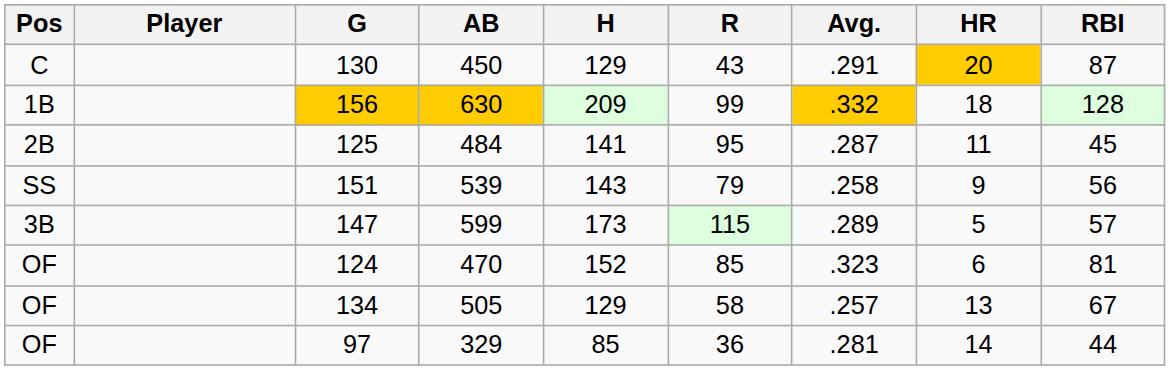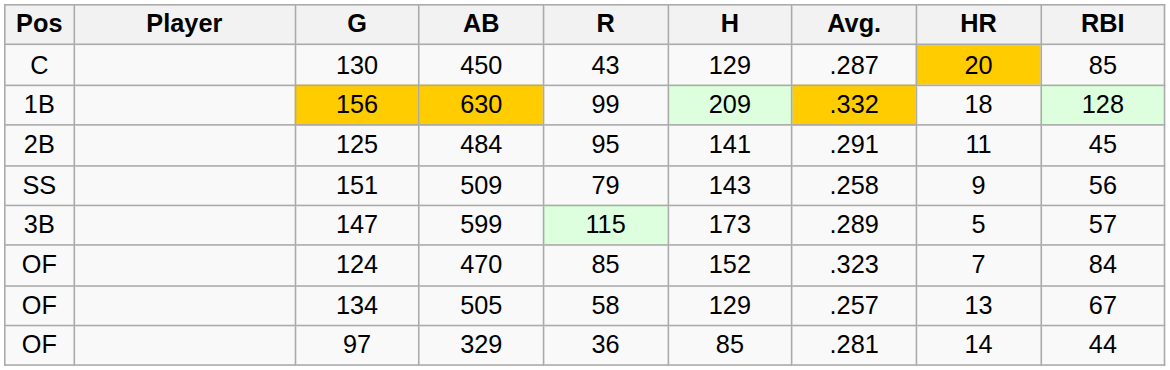columns swapped: R <-> H
130 | Avg.: .291 -> .287
130 | RBI: 87 -> 85
125 | Avg.: .287 -> .291
151 | AB: 539 -> 509
124 | HR: 6 -> 7
124 | RBI: 81 -> 84
